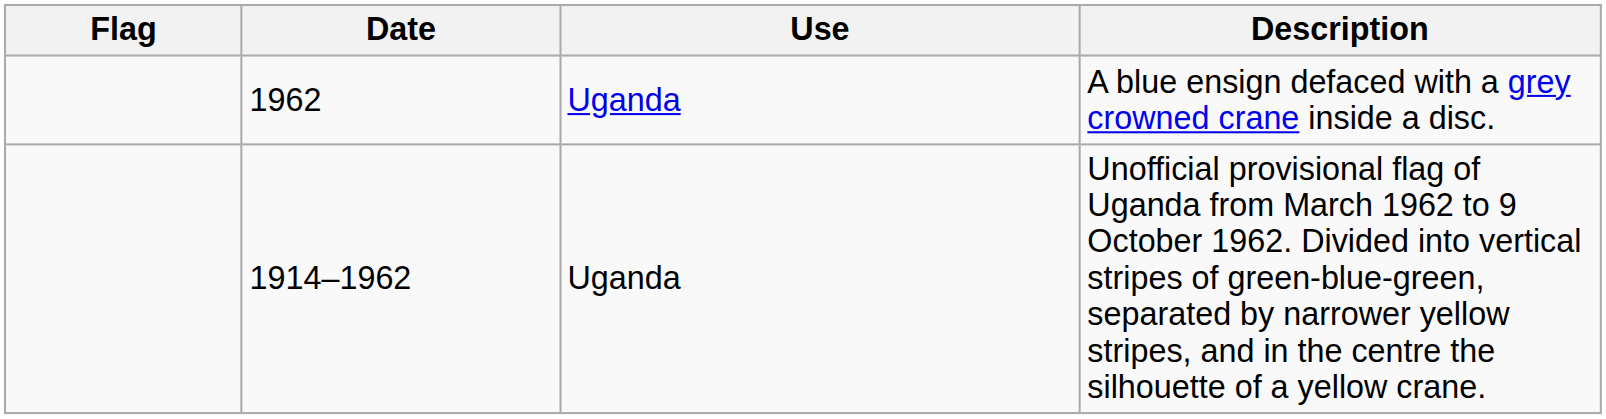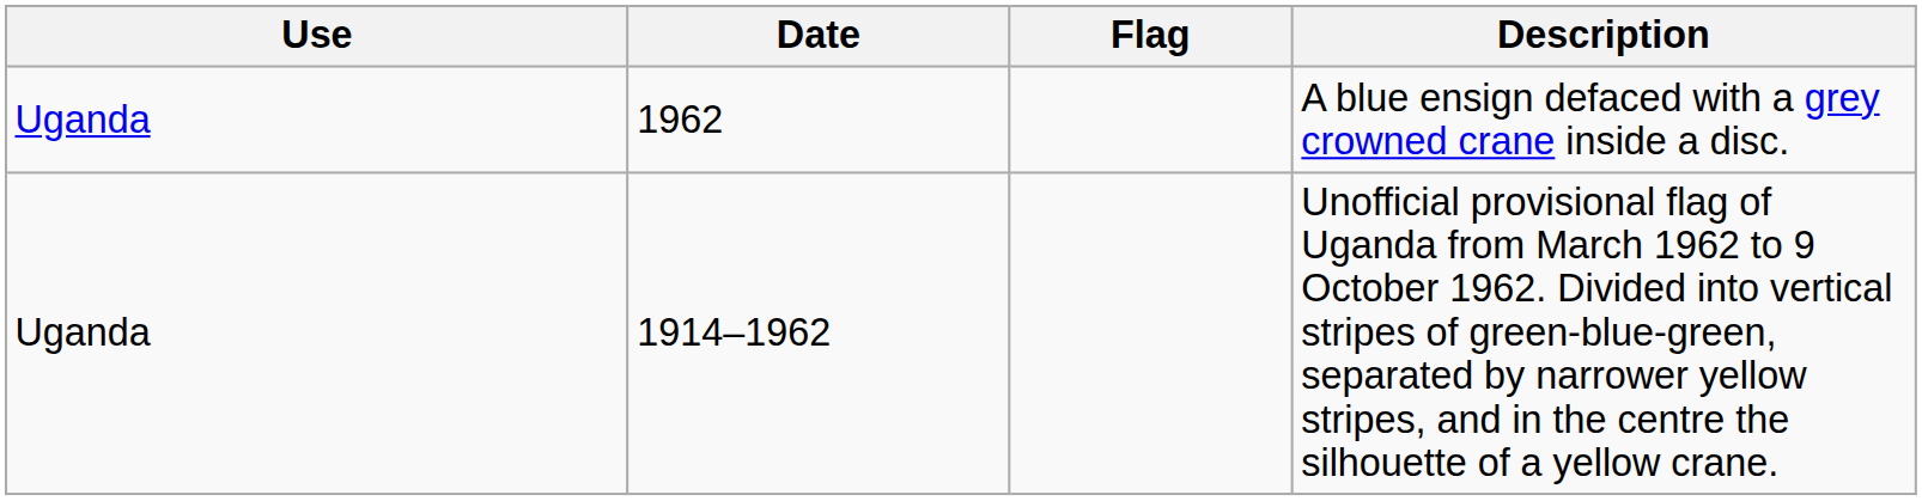columns swapped: Flag <-> Use
